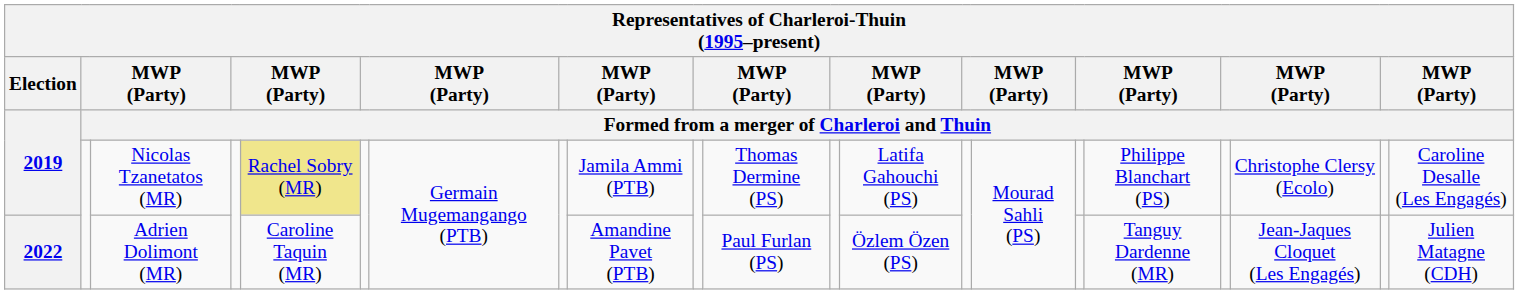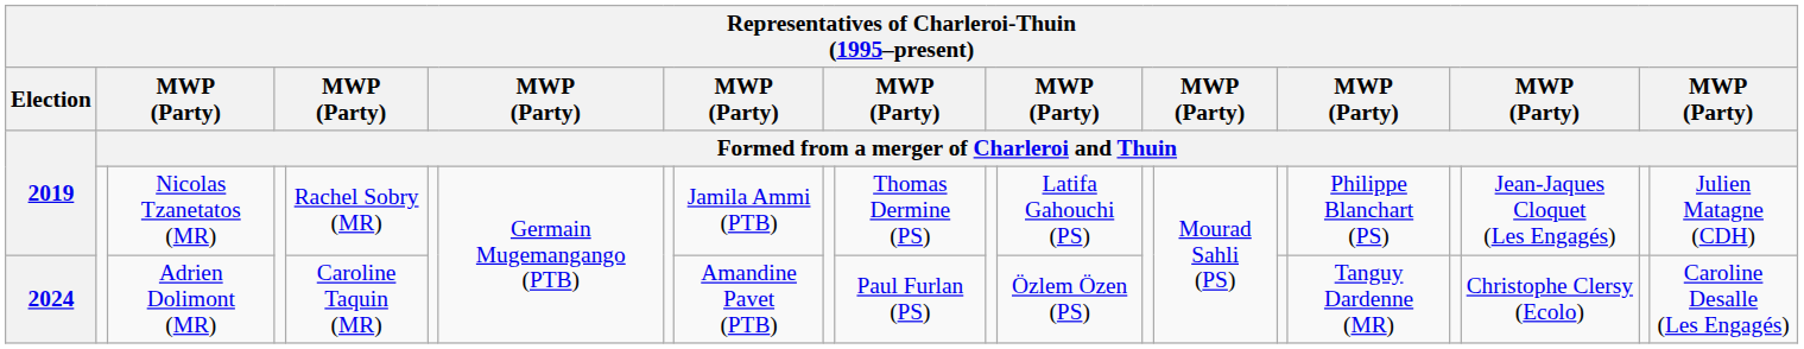Nicolas Tzanetatos (MR) | column 5: khaki background -> no background
Nicolas Tzanetatos (MR) | column 19: Christophe Clersy (Ecolo) -> Jean-Jaques Cloquet (Les Engagés)
Nicolas Tzanetatos (MR) | column 21: Caroline Desalle (Les Engagés) -> Julien Matagne (CDH)
Adrien Dolimont (MR) | Election / 2019: 2022 -> 2024
Adrien Dolimont (MR) | column 19: Jean-Jaques Cloquet (Les Engagés) -> Christophe Clersy (Ecolo)
Adrien Dolimont (MR) | column 21: Julien Matagne (CDH) -> Caroline Desalle (Les Engagés)
